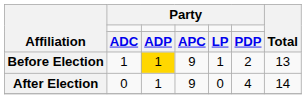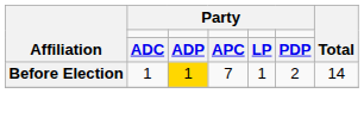Before Election | column 4: 9 -> 7
Before Election | Total: 13 -> 14
- row: After Election | 0 | 1 | 9 | 0 | 4 | 14
